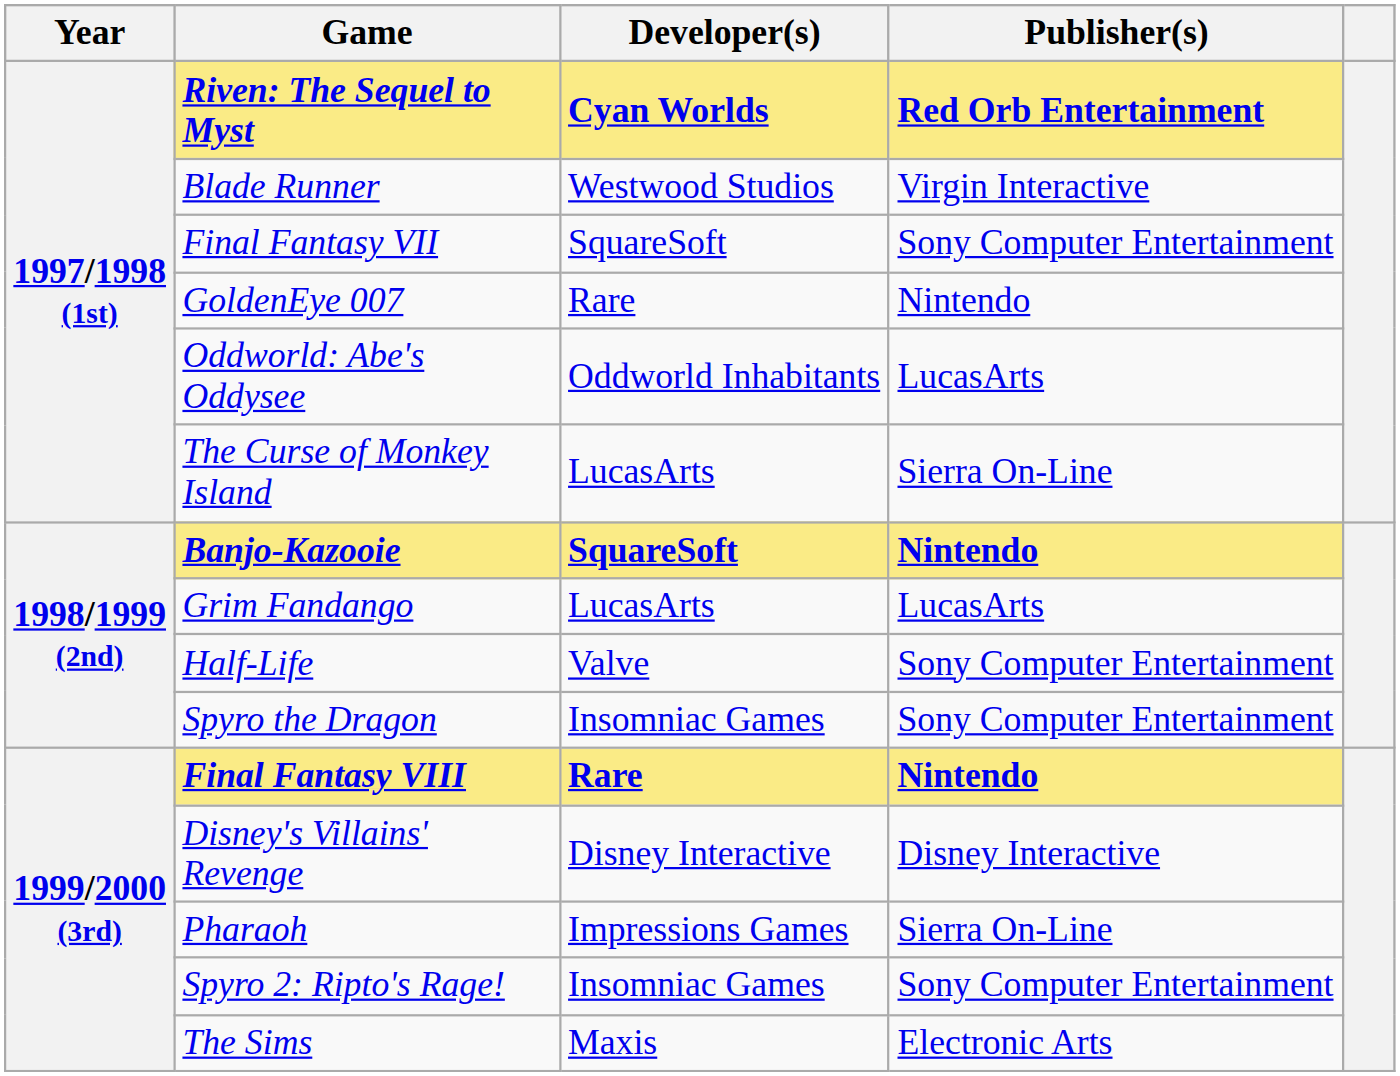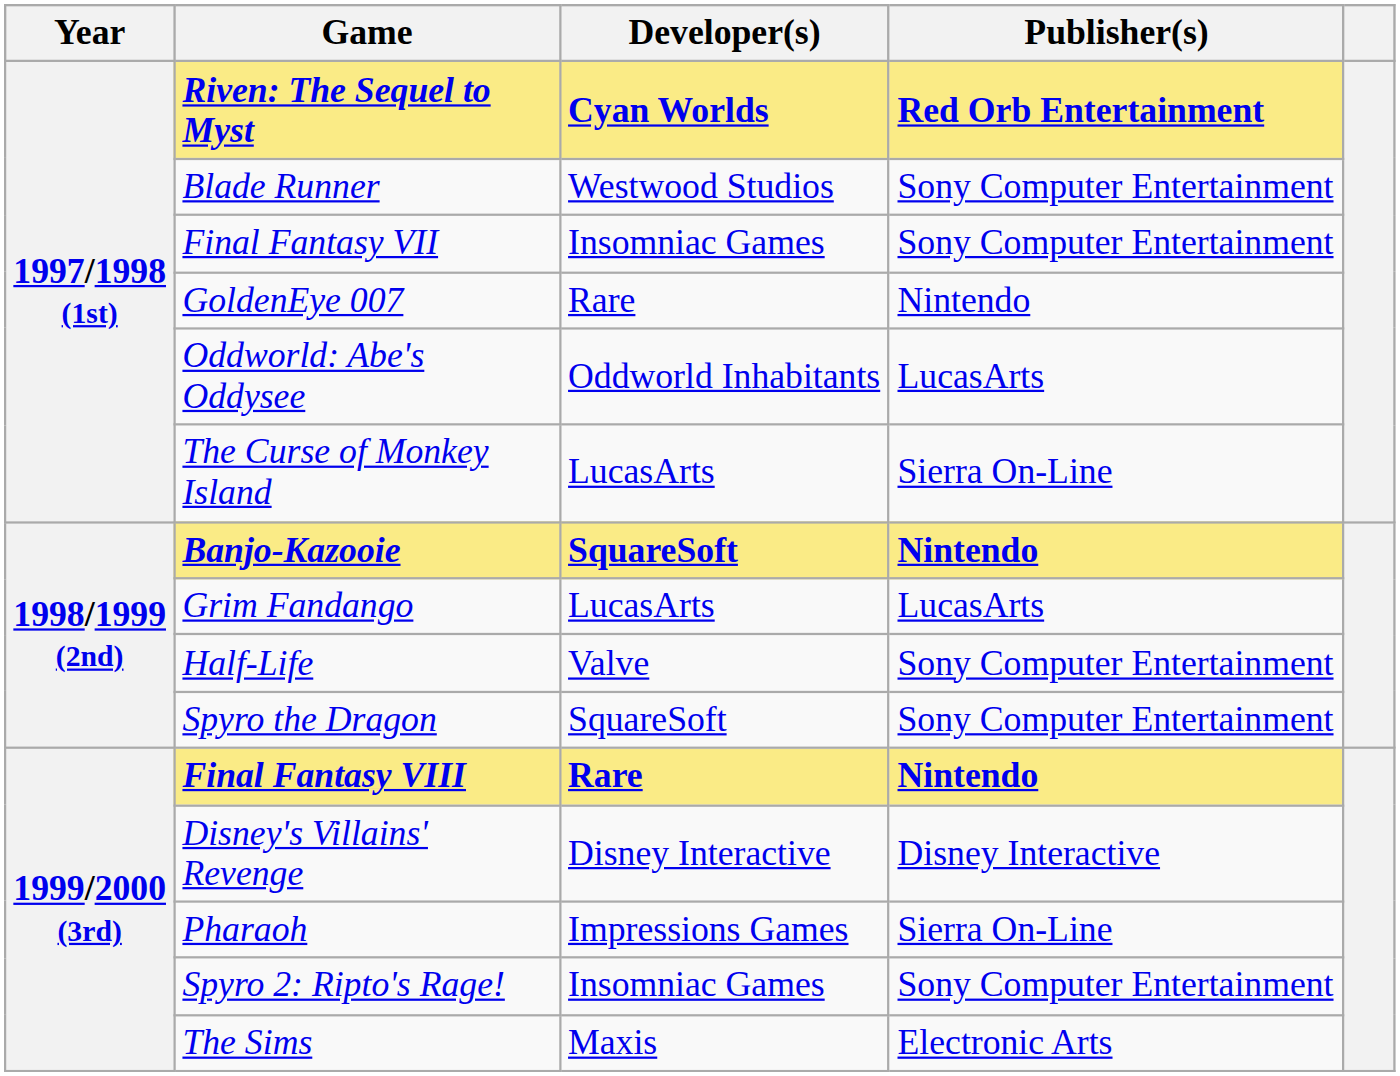Blade Runner | Publisher(s): Virgin Interactive -> Sony Computer Entertainment
Final Fantasy VII | Developer(s): SquareSoft -> Insomniac Games
Spyro the Dragon | Developer(s): Insomniac Games -> SquareSoft
